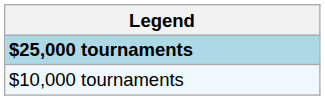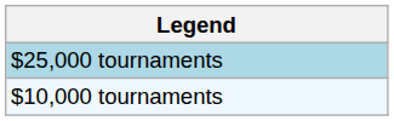row 2 | column 1: bold -> normal
